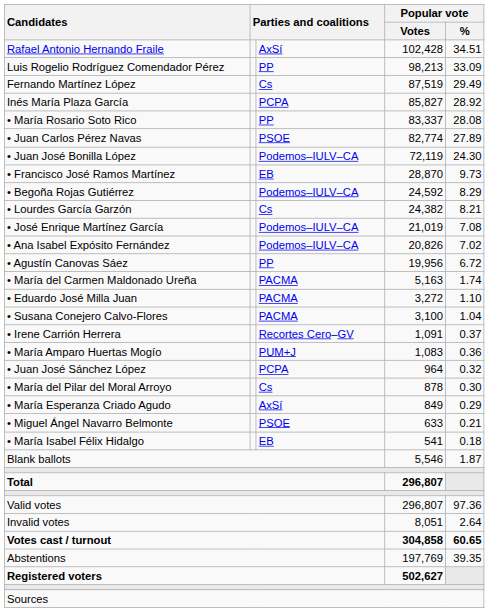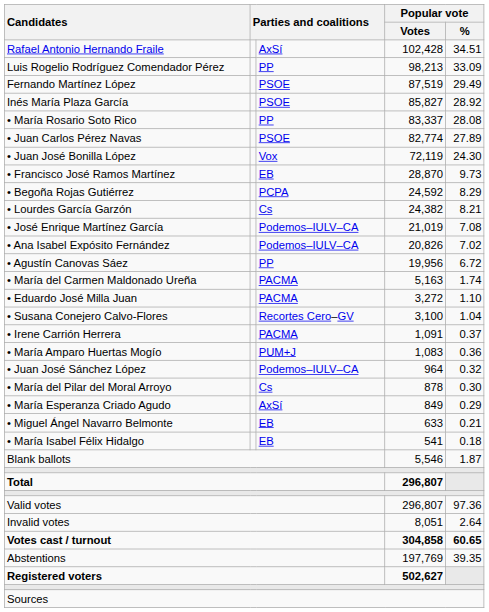Fernando Martínez López | column 3: Cs -> PSOE
Inés María Plaza García | column 3: PCPA -> PSOE
• Juan José Bonilla López | column 3: Podemos–IULV–CA -> Vox
• Begoña Rojas Gutiérrez | column 3: Podemos–IULV–CA -> PCPA
• Susana Conejero Calvo-Flores | column 3: PACMA -> Recortes Cero–GV
• Irene Carrión Herrera | column 3: Recortes Cero–GV -> PACMA
• Juan José Sánchez López | column 3: PCPA -> Podemos–IULV–CA
• Miguel Ángel Navarro Belmonte | column 3: PSOE -> EB
